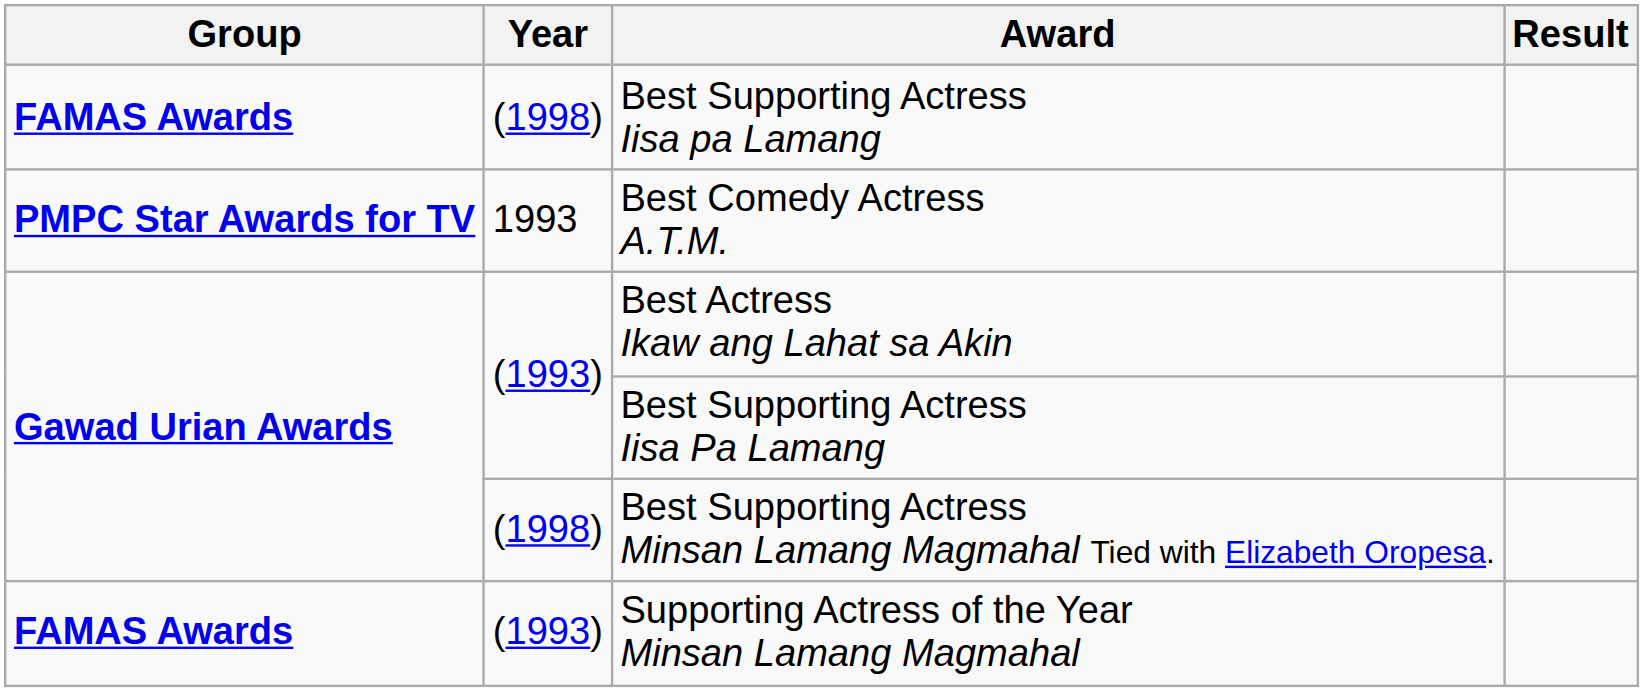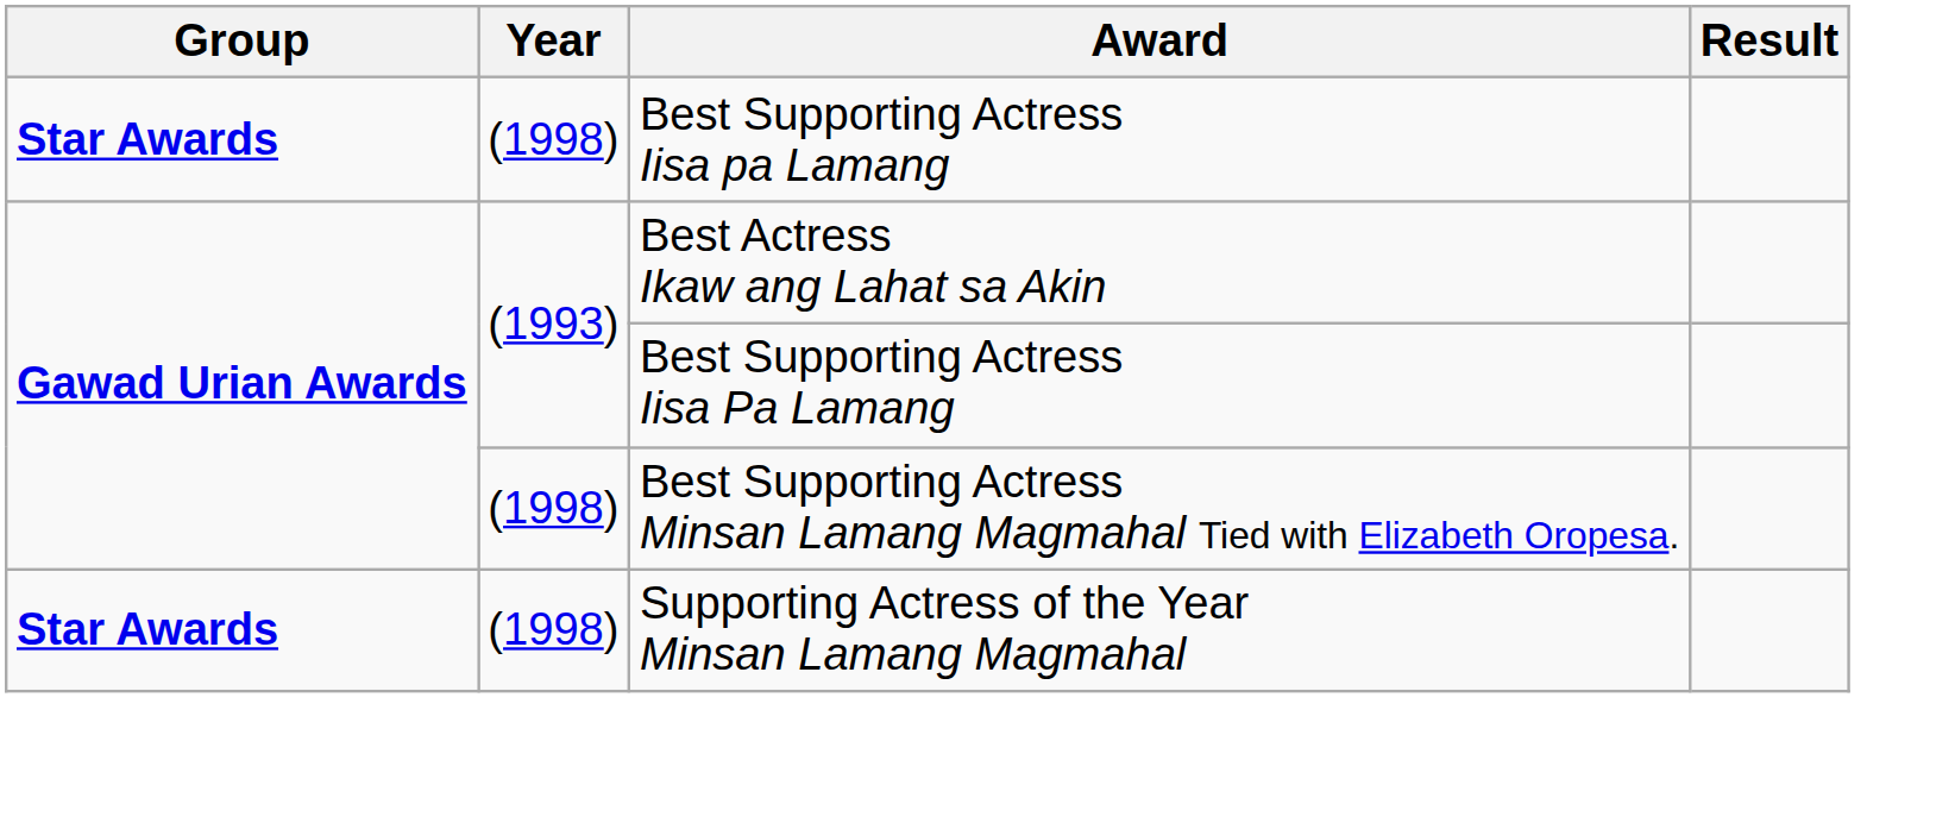Best Supporting Actress Iisa pa Lamang | Group: FAMAS Awards -> Star Awards
- row: PMPC Star Awards for TV | 1993 | Best Comedy Actress A.T.M.
Supporting Actress of the Year Minsan Lamang Magmahal | Group: FAMAS Awards -> Star Awards
Supporting Actress of the Year Minsan Lamang Magmahal | Year: (1993) -> (1998)
